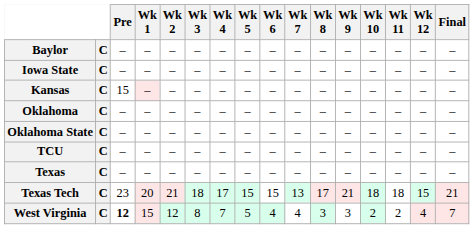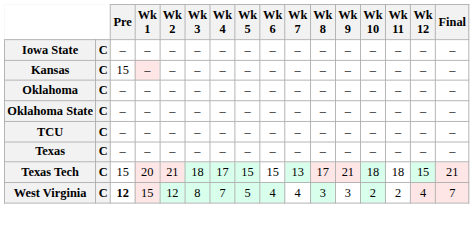- row: Baylor | C | – | – | – | – | – | – | – | – | – | – | – | – | – | –
Texas Tech | Pre: 23 -> 15
